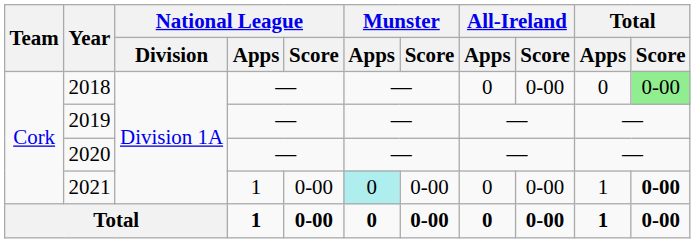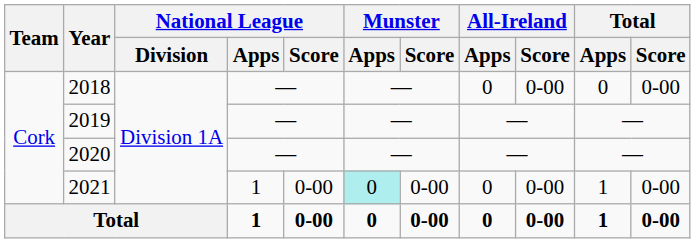2018 | Total / Score: lightgreen background -> no background
2021 | Total / Score: bold -> normal
